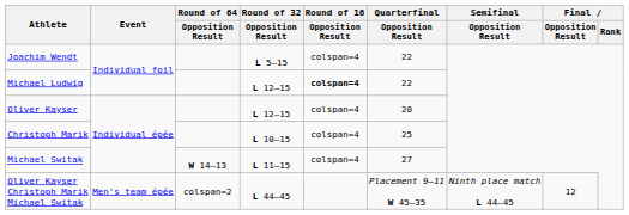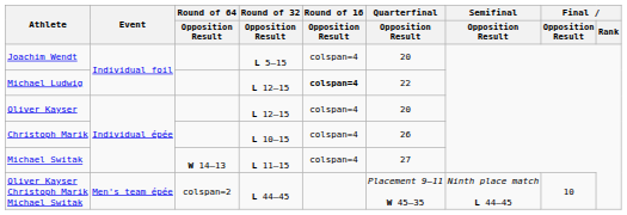Joachim Wendt | Quarterfinal / Opposition Result: 22 -> 20
Christoph Marik | Quarterfinal / Opposition Result: 25 -> 26
Oliver Kayser Christoph Marik Michael Switak | Final / Opposition Result: 12 -> 10
